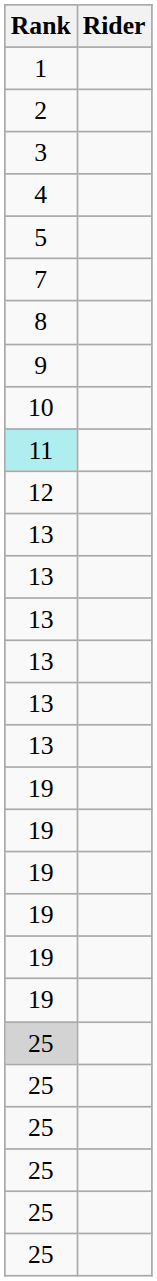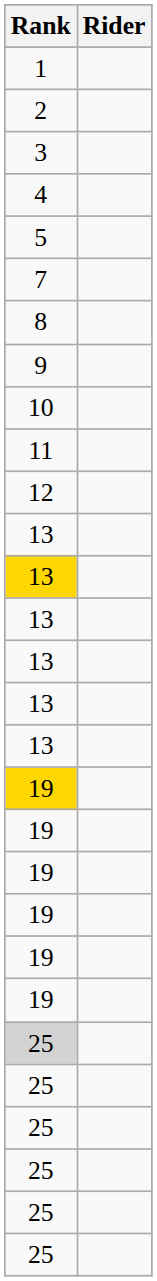row 11 | Rank: paleturquoise background -> no background
row 14 | Rank: no background -> gold background
row 19 | Rank: no background -> gold background
